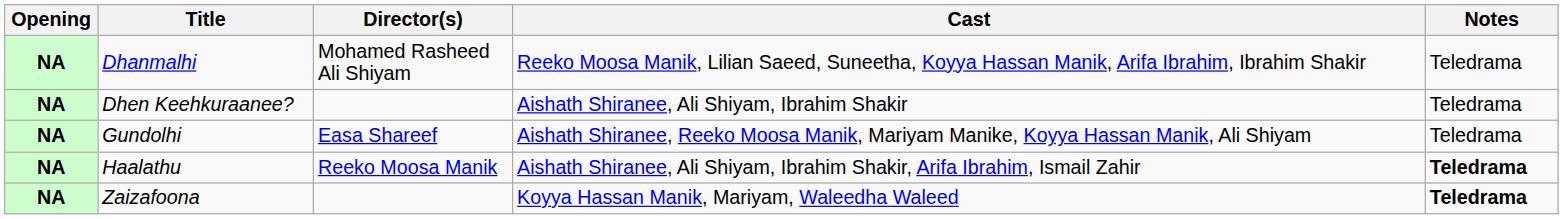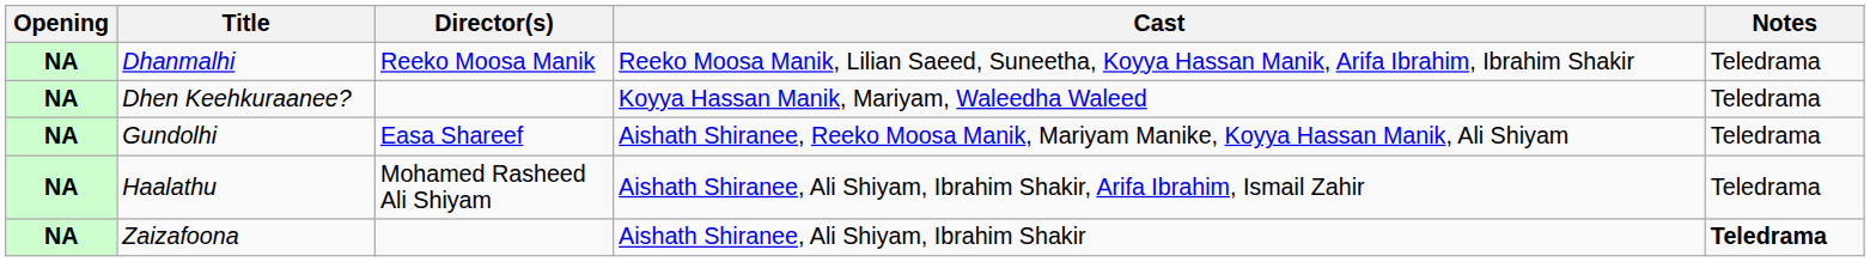Dhanmalhi | Director(s): Mohamed Rasheed Ali Shiyam -> Reeko Moosa Manik
Dhen Keehkuraanee? | Cast: Aishath Shiranee, Ali Shiyam, Ibrahim Shakir -> Koyya Hassan Manik, Mariyam, Waleedha Waleed
Haalathu | Director(s): Reeko Moosa Manik -> Mohamed Rasheed Ali Shiyam
Haalathu | Notes: bold -> normal
Zaizafoona | Cast: Koyya Hassan Manik, Mariyam, Waleedha Waleed -> Aishath Shiranee, Ali Shiyam, Ibrahim Shakir
